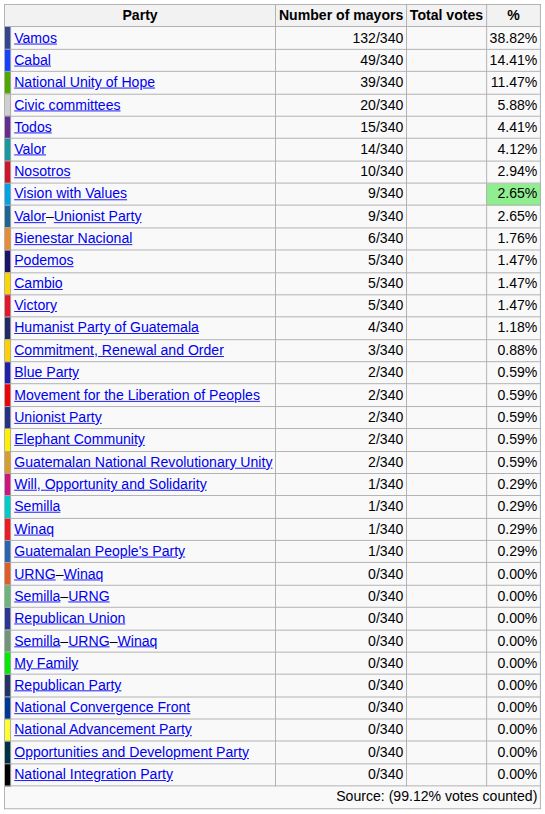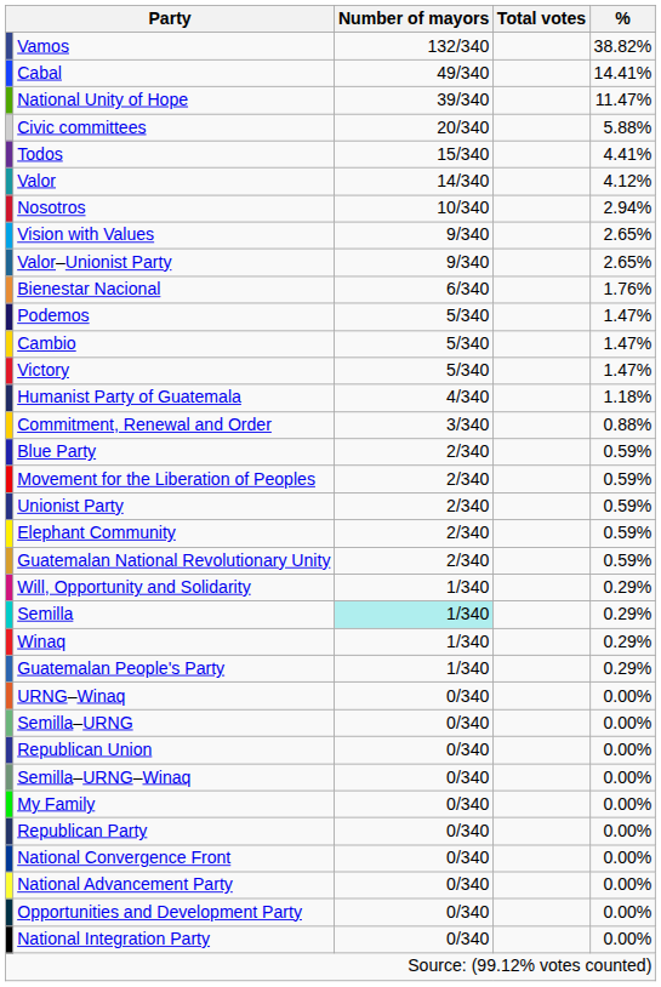Vision with Values | %: lightgreen background -> no background
Semilla | Number of mayors: no background -> paleturquoise background
